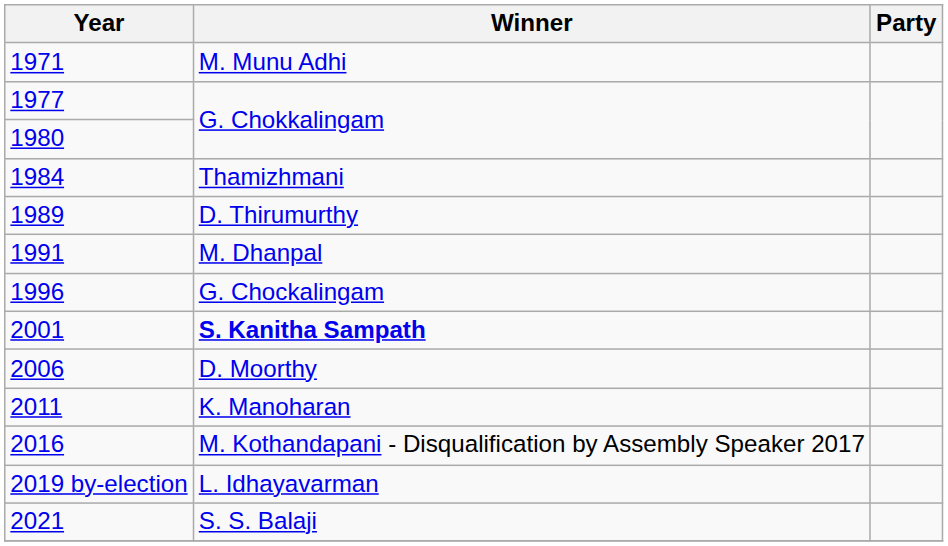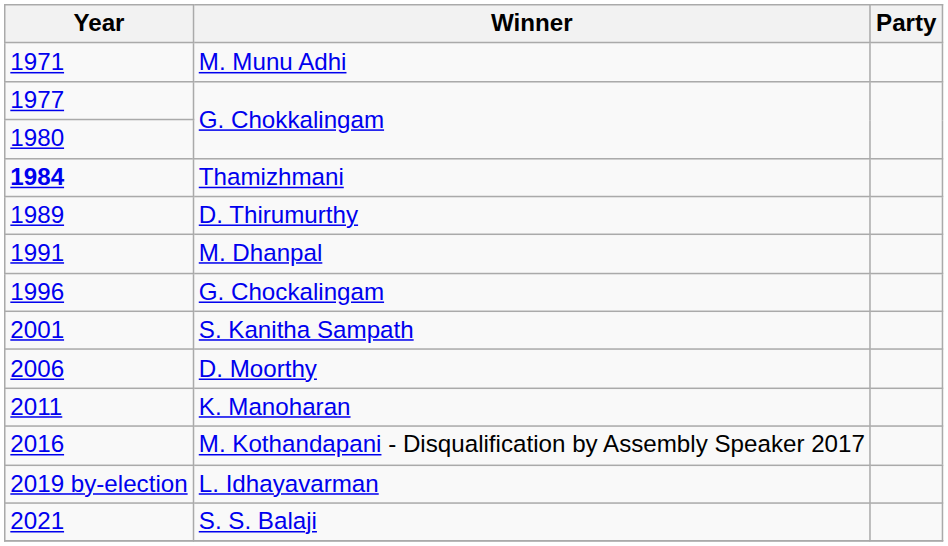Thamizhmani | Year: normal -> bold
S. Kanitha Sampath | Winner: bold -> normal
